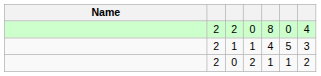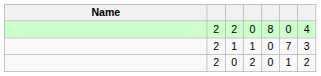row 3 | column 5: 4 -> 0
row 3 | column 6: 5 -> 7
row 4 | column 5: 1 -> 0
